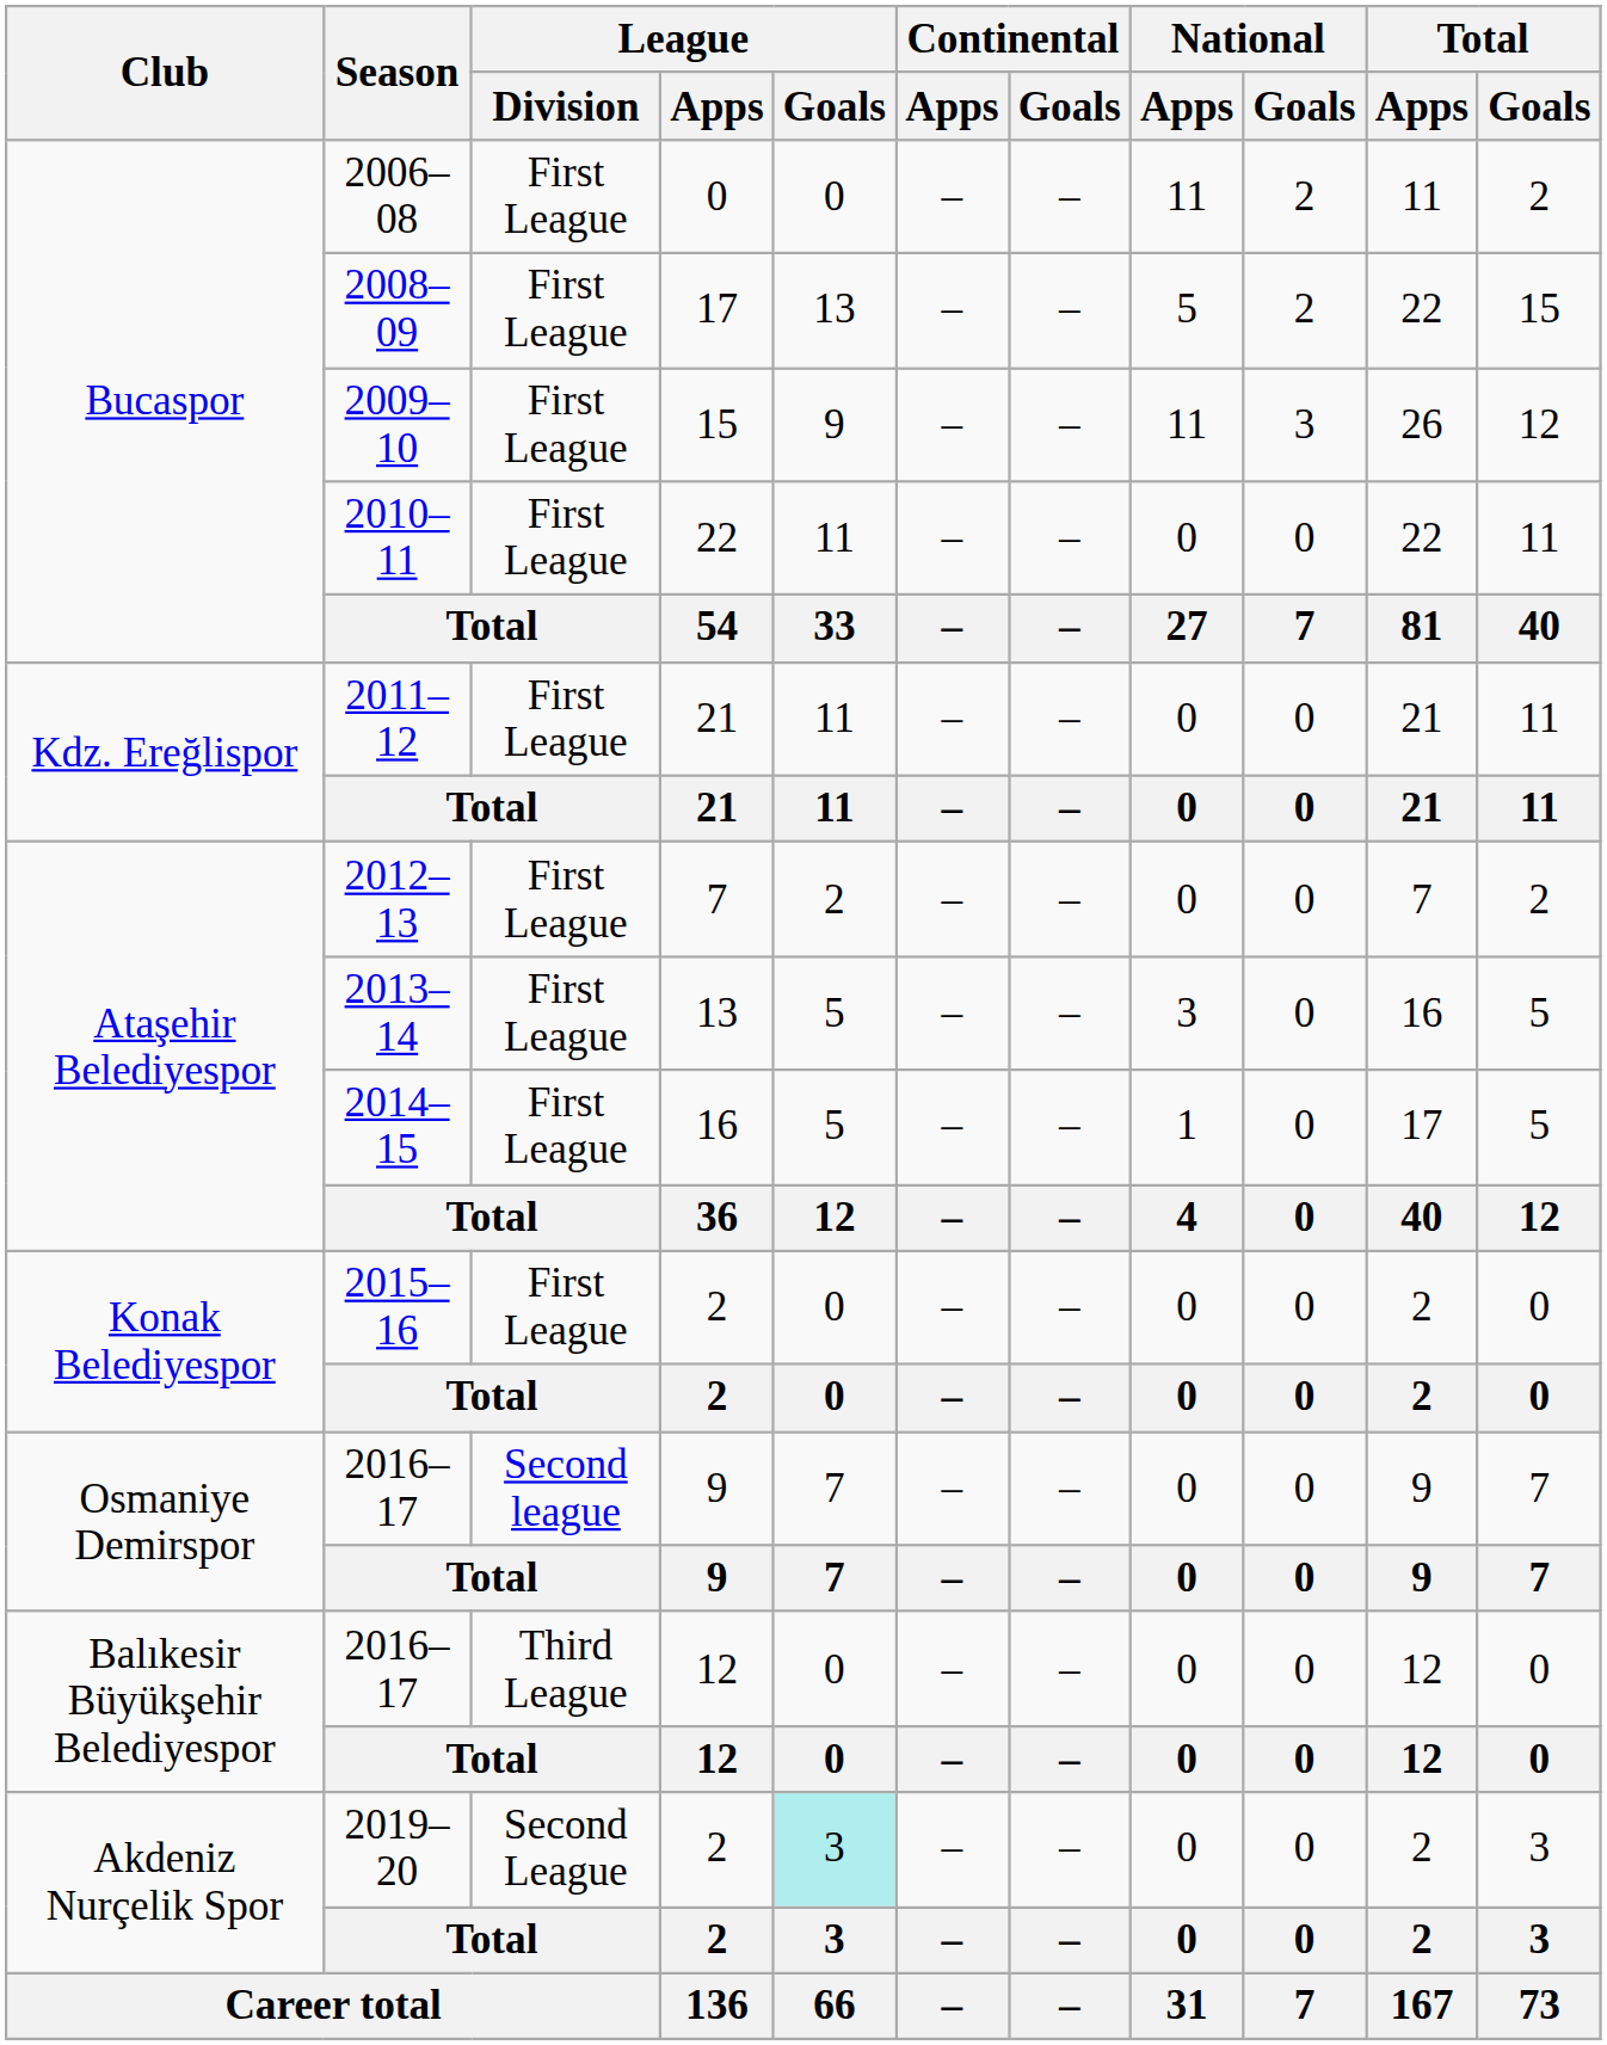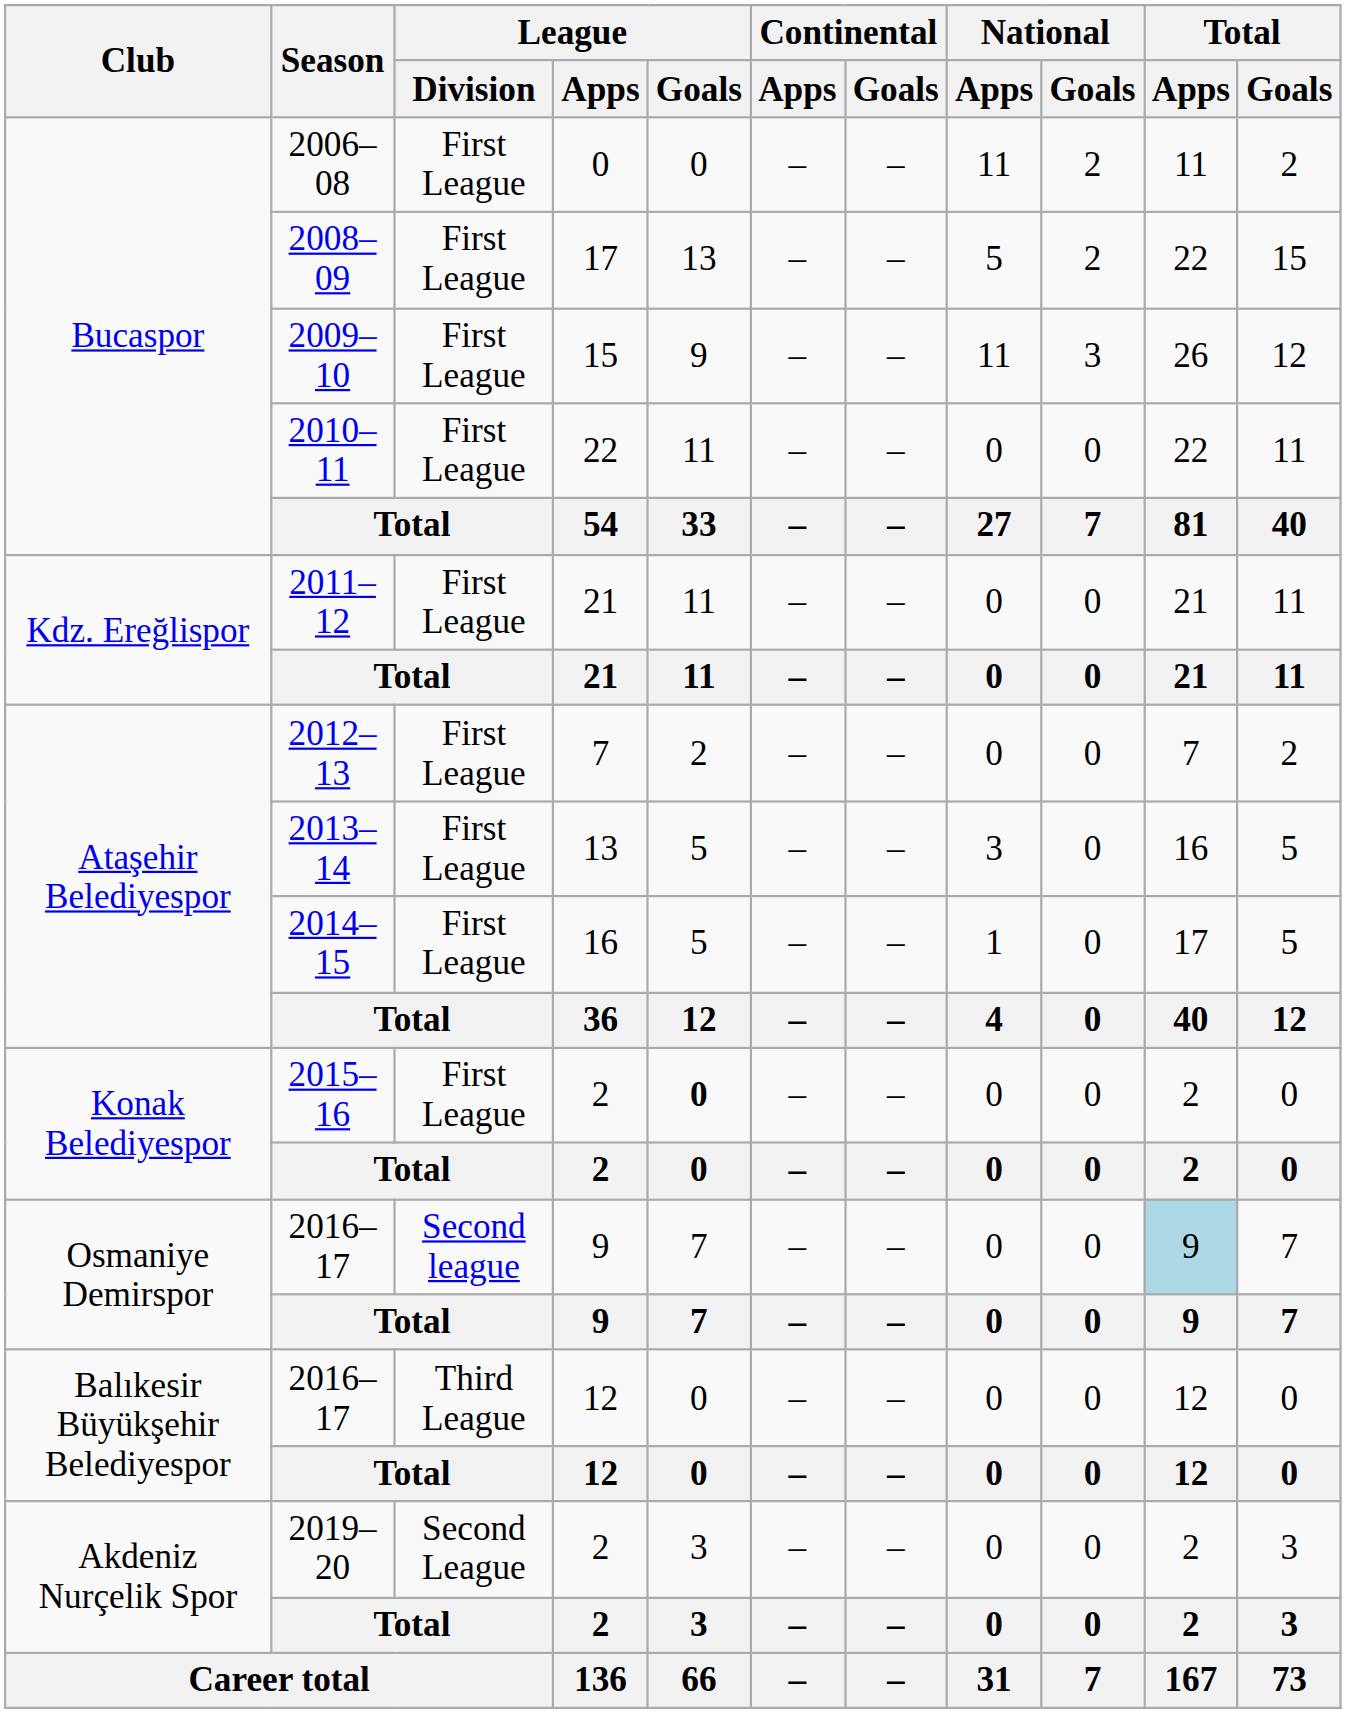2015–16 | League / Goals: normal -> bold
2016–17 / 9 | Total / Apps: no background -> lightblue background
2019–20 | League / Goals: paleturquoise background -> no background
